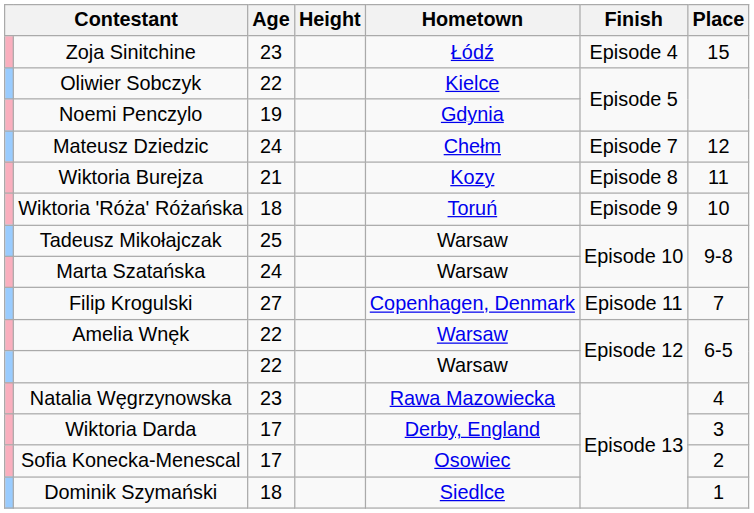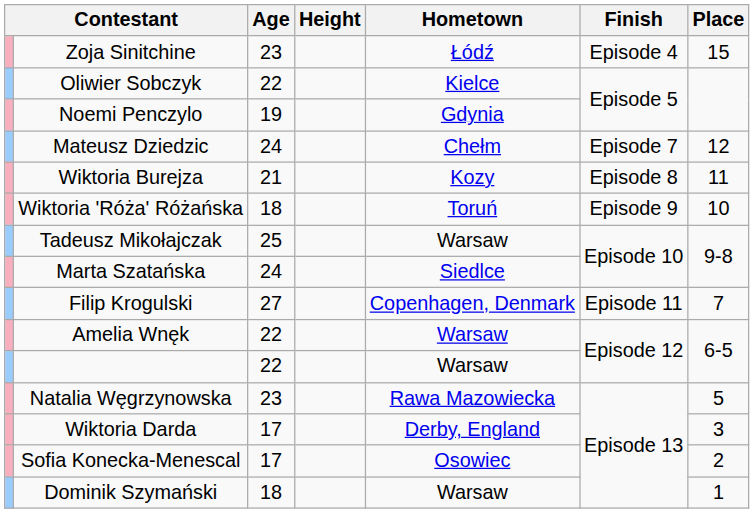Marta Szatańska | Hometown: Warsaw -> Siedlce
Natalia Węgrzynowska | Place: 4 -> 5
Dominik Szymański | Hometown: Siedlce -> Warsaw
